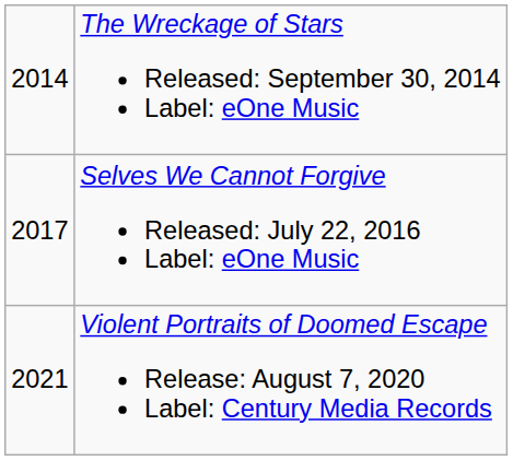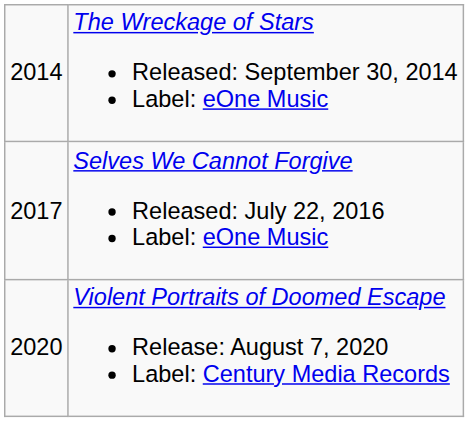row 3 | column 1: 2021 -> 2020
